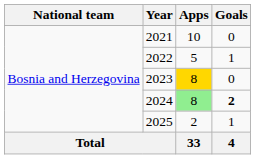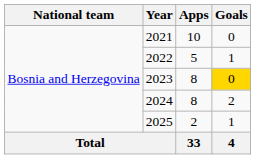2023 | Apps: gold background -> no background
2023 | Goals: no background -> gold background
2024 | Apps: lightgreen background -> no background
2024 | Goals: bold -> normal
